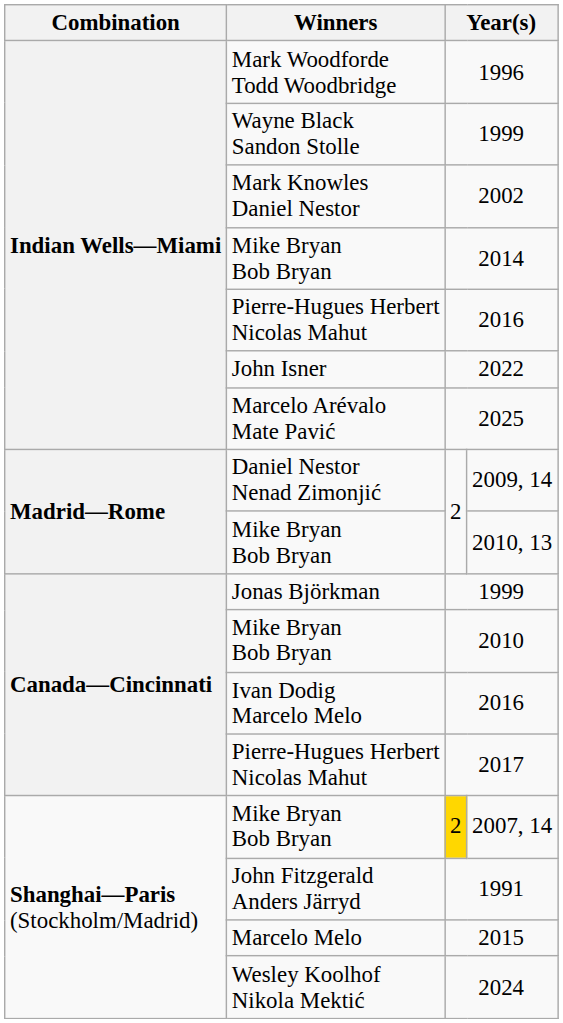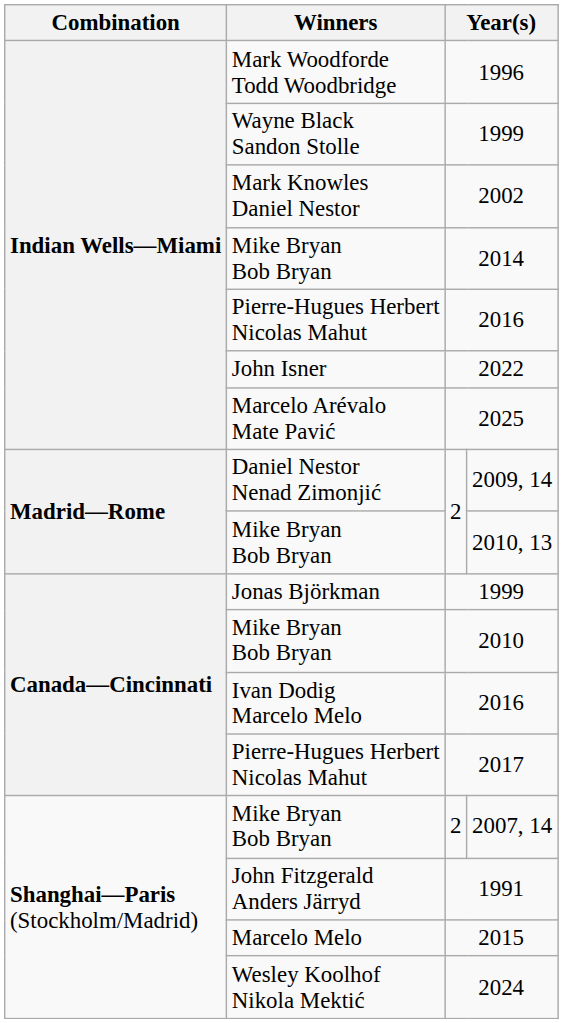2007, 14 | column 3: gold background -> no background
